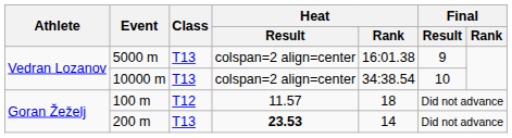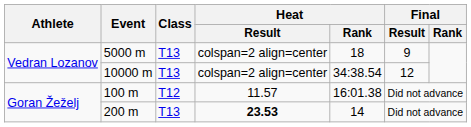5000 m | Heat / Rank: 16:01.38 -> 18
10000 m | Final / Result: 10 -> 12
100 m | Heat / Rank: 18 -> 16:01.38
